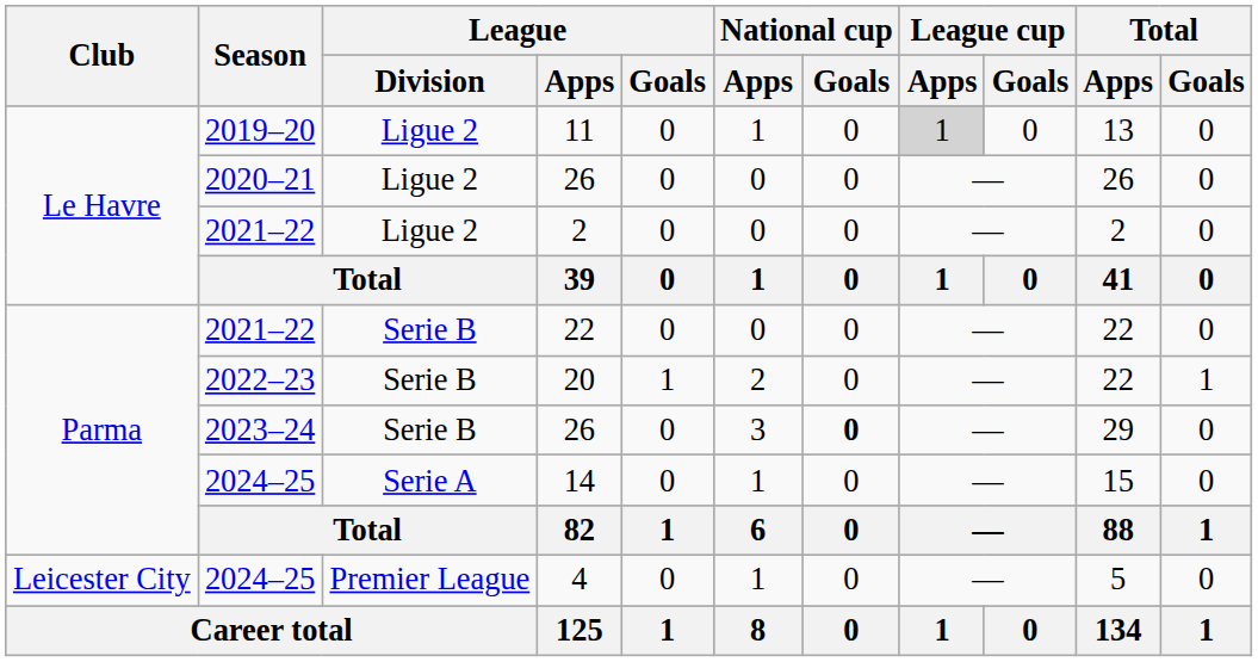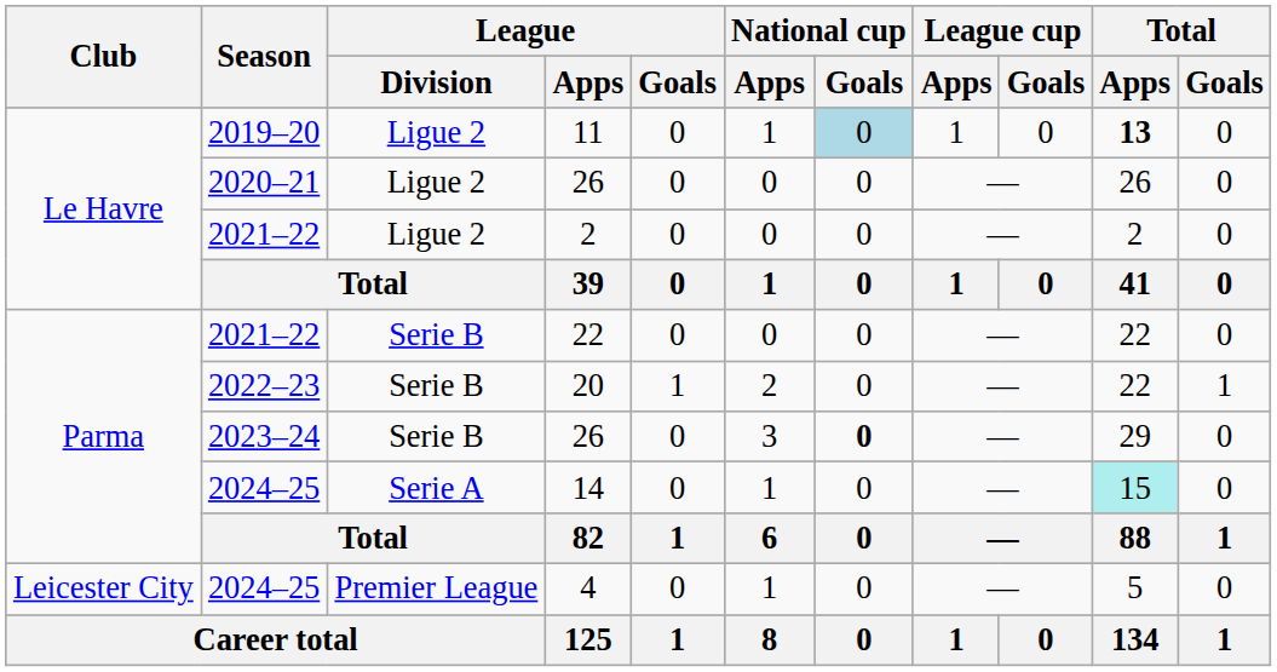11 | National cup / Goals: no background -> lightblue background
11 | League cup / Apps: lightgrey background -> no background
11 | Total / Apps: normal -> bold
14 | Total / Apps: no background -> paleturquoise background
